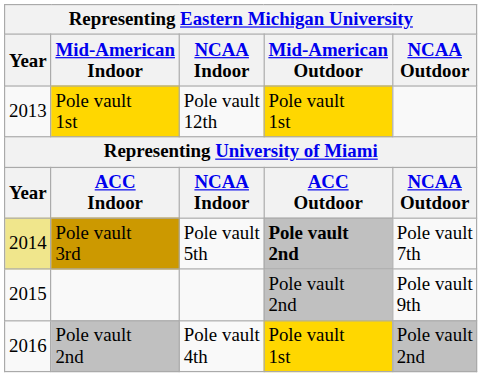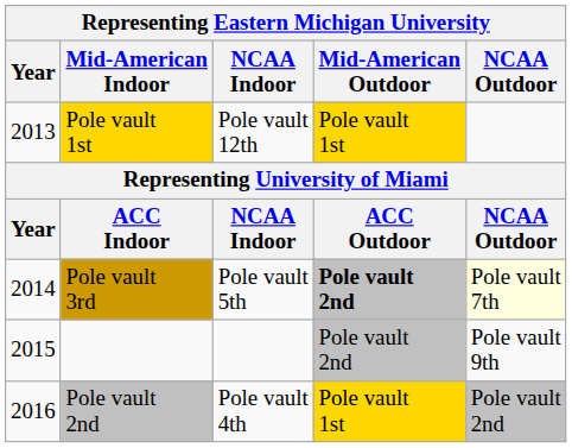Pole vault 3rd | Year: khaki background -> no background
Pole vault 3rd | NCAA Outdoor: no background -> lightyellow background
